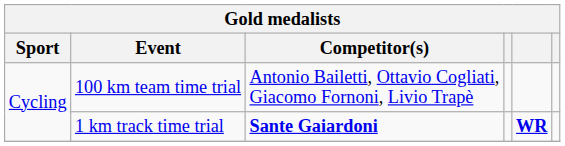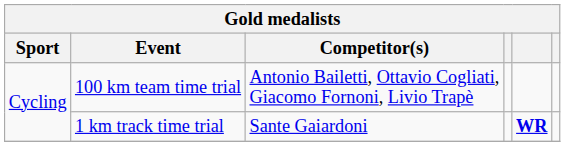1 km track time trial | Competitor(s): bold -> normal
